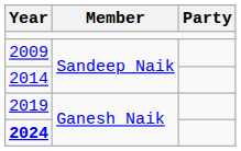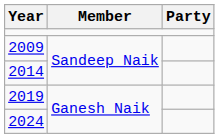2024 | Year: bold -> normal
